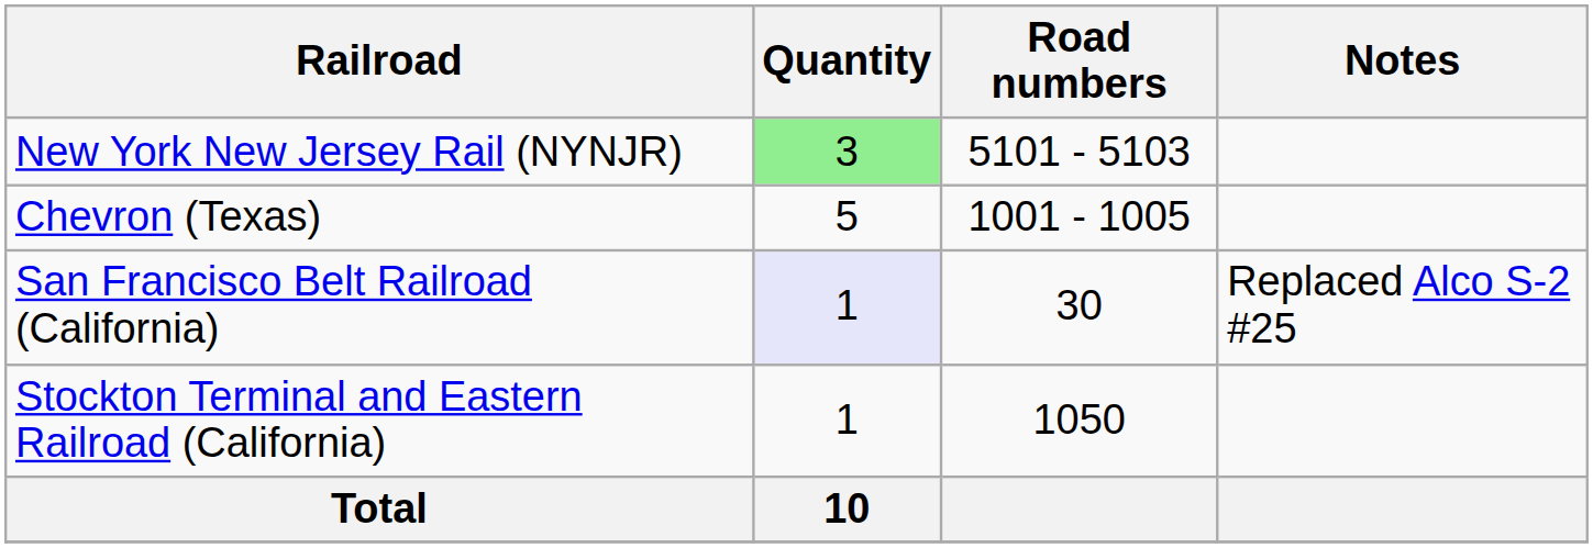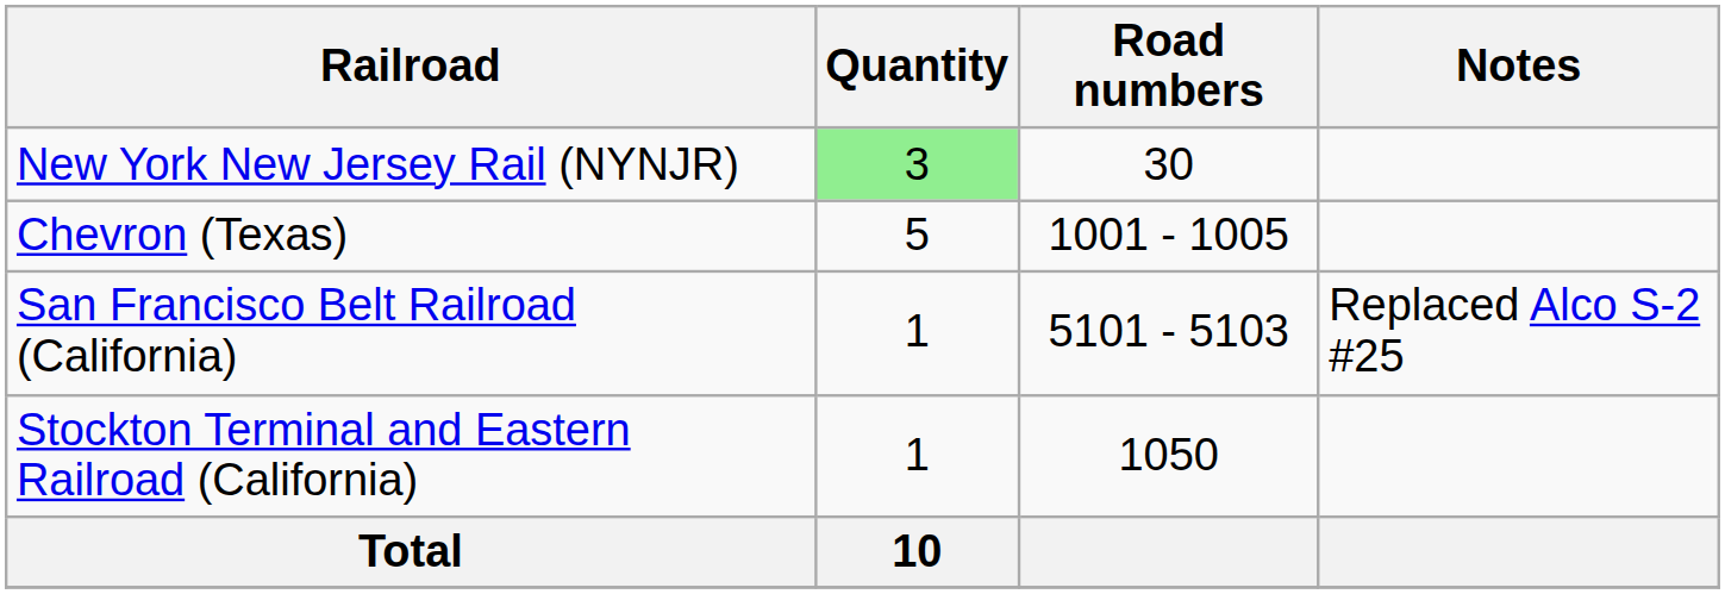New York New Jersey Rail (NYNJR) | Road numbers: 5101 - 5103 -> 30
San Francisco Belt Railroad (California) | Quantity: lavender background -> no background
San Francisco Belt Railroad (California) | Road numbers: 30 -> 5101 - 5103
